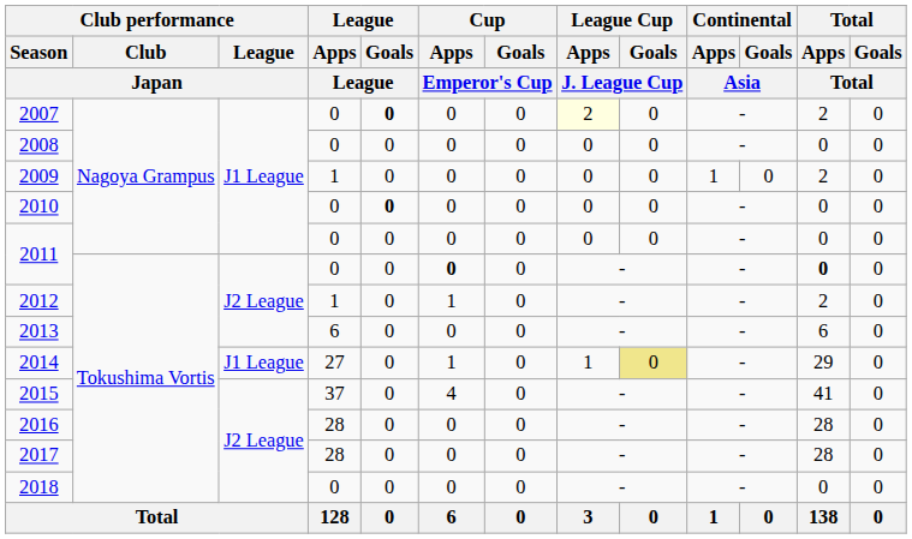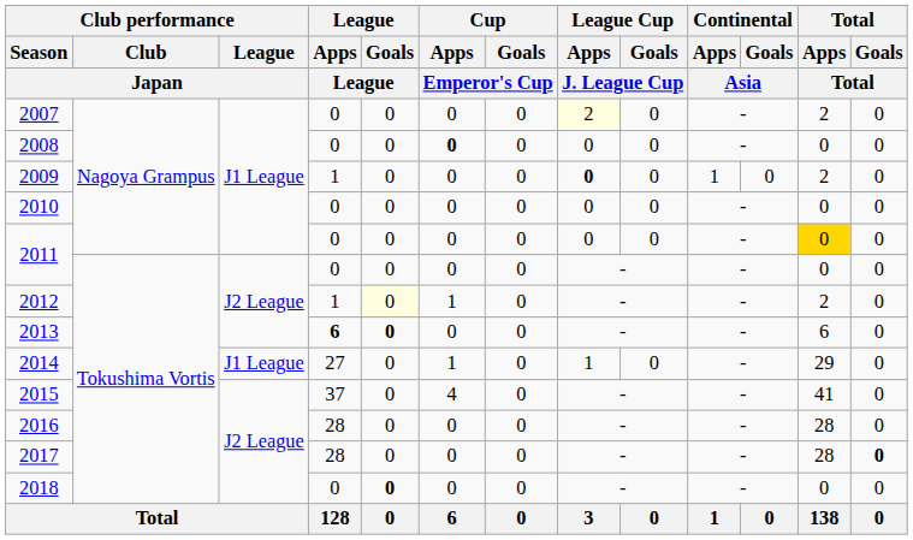2007 | League / Goals / League: bold -> normal
2008 | Cup / Apps / Emperor's Cup: normal -> bold
2009 | League Cup / Apps / J. League Cup: normal -> bold
2010 | League / Goals / League: bold -> normal
2011 / Nagoya Grampus | Total / Apps / Total: no background -> gold background
2011 / Tokushima Vortis | Cup / Apps / Emperor's Cup: bold -> normal
2011 / Tokushima Vortis | Total / Apps / Total: bold -> normal
2012 | League / Goals / League: no background -> lightyellow background
2013 | League / Apps / League: normal -> bold
2013 | League / Goals / League: normal -> bold
2014 | League Cup / Goals / J. League Cup: khaki background -> no background
2017 | Total / Goals / Total: normal -> bold
2018 | League / Goals / League: normal -> bold
